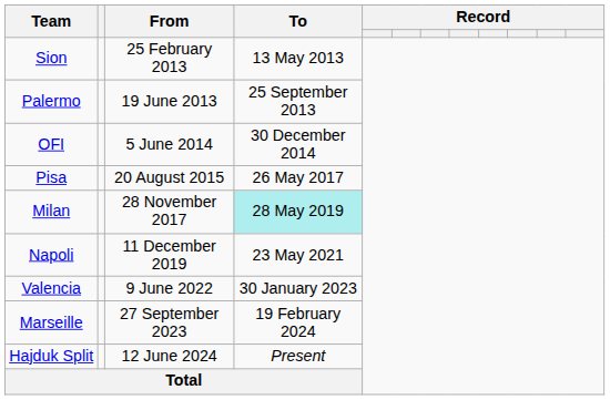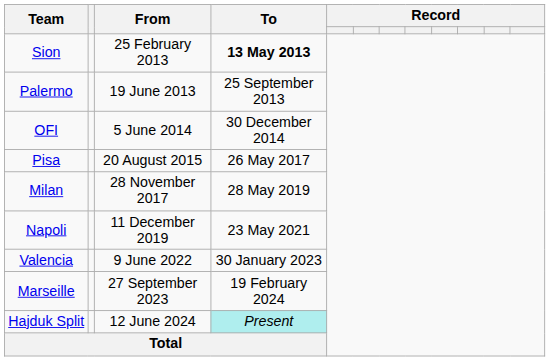Sion | To: normal -> bold
Milan | To: paleturquoise background -> no background
Hajduk Split | To: no background -> paleturquoise background
